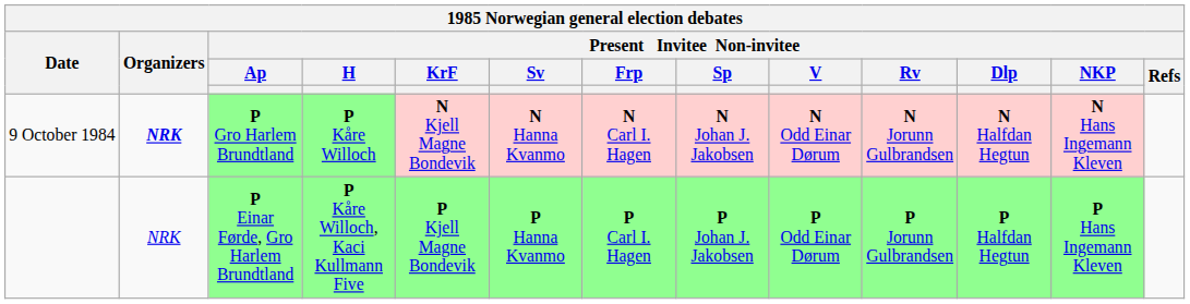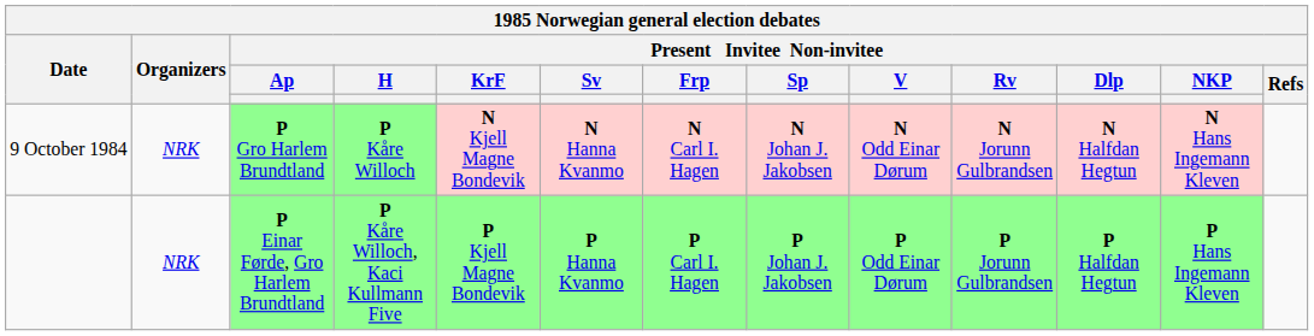9 October 1984 | Organizers: bold -> normal
